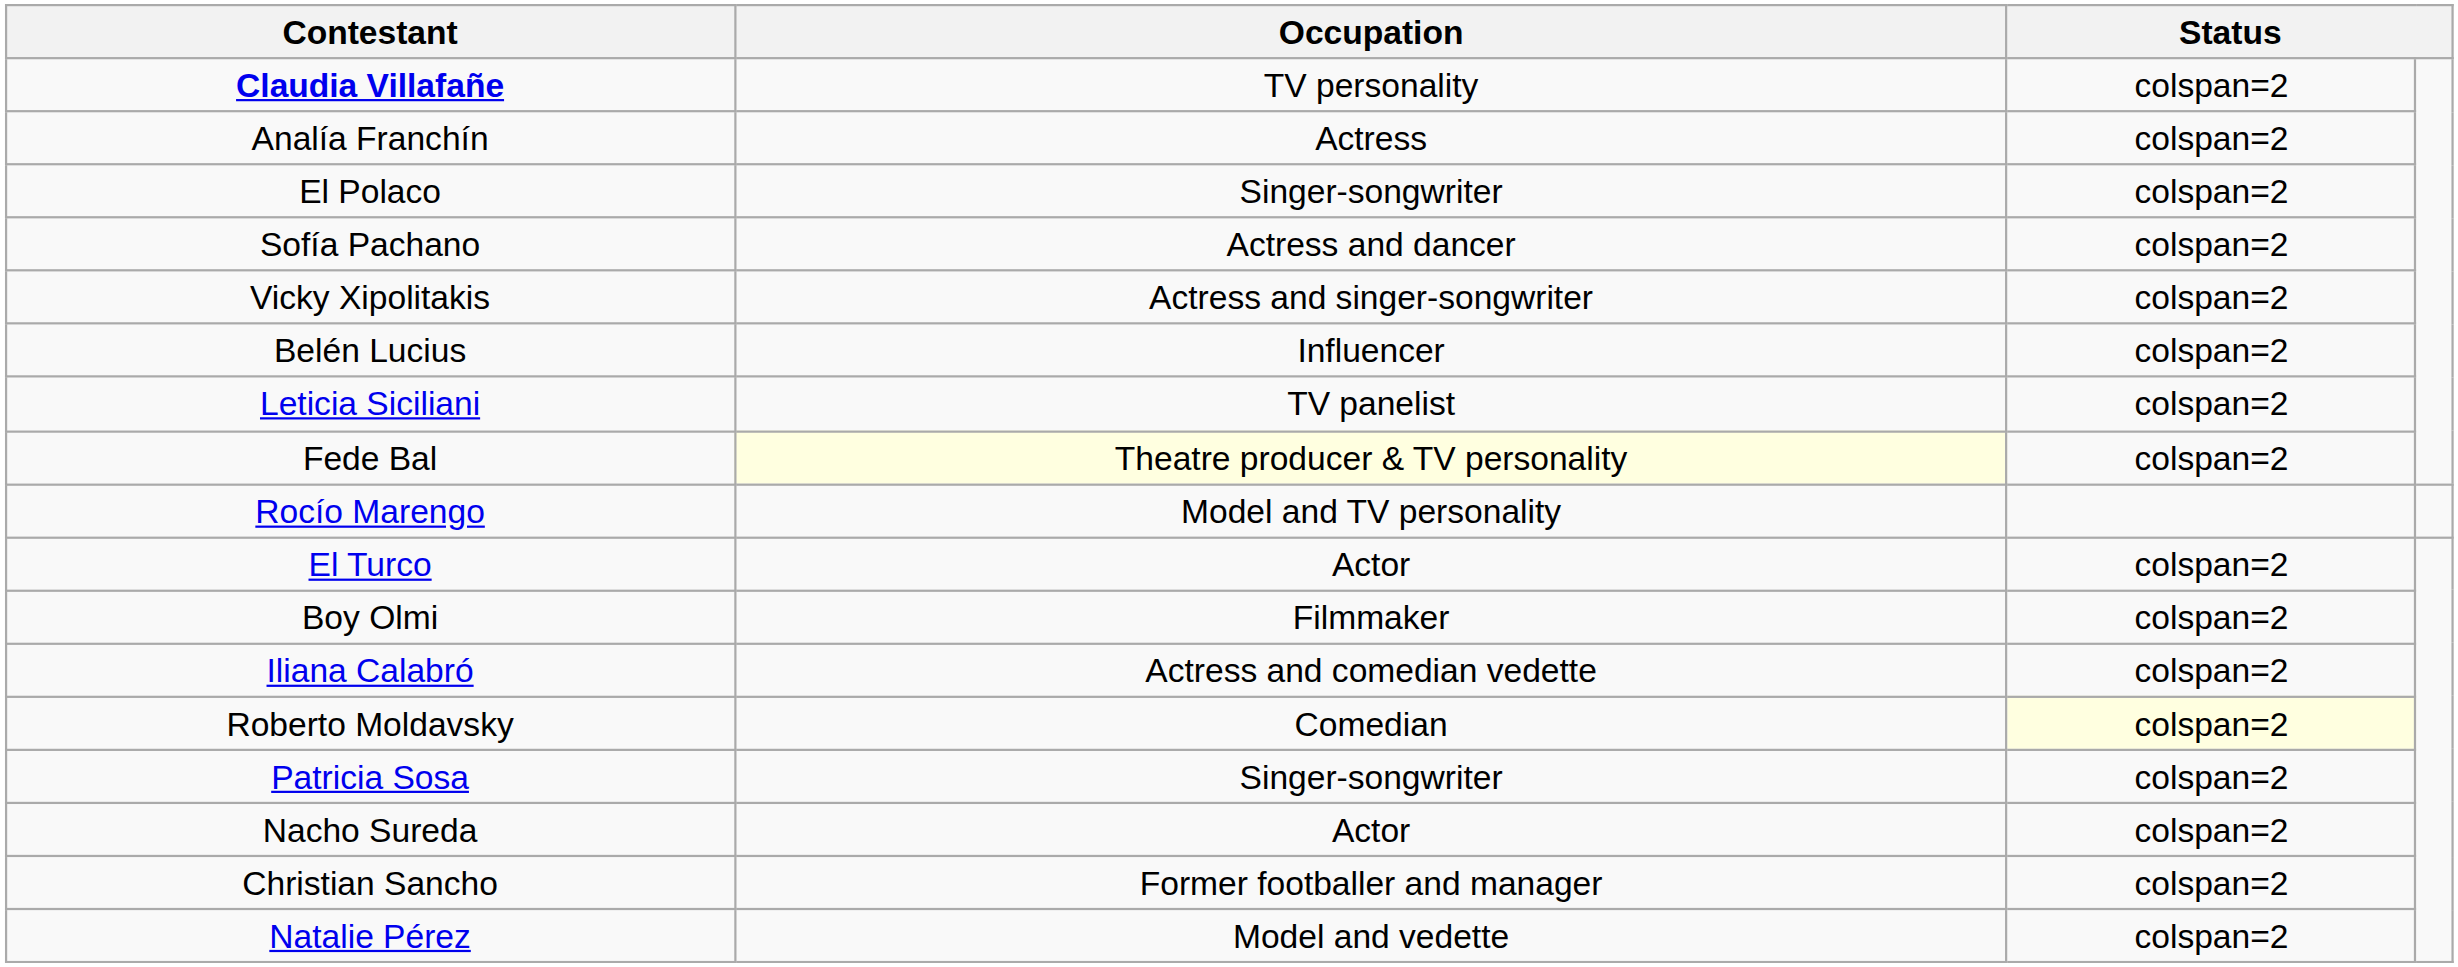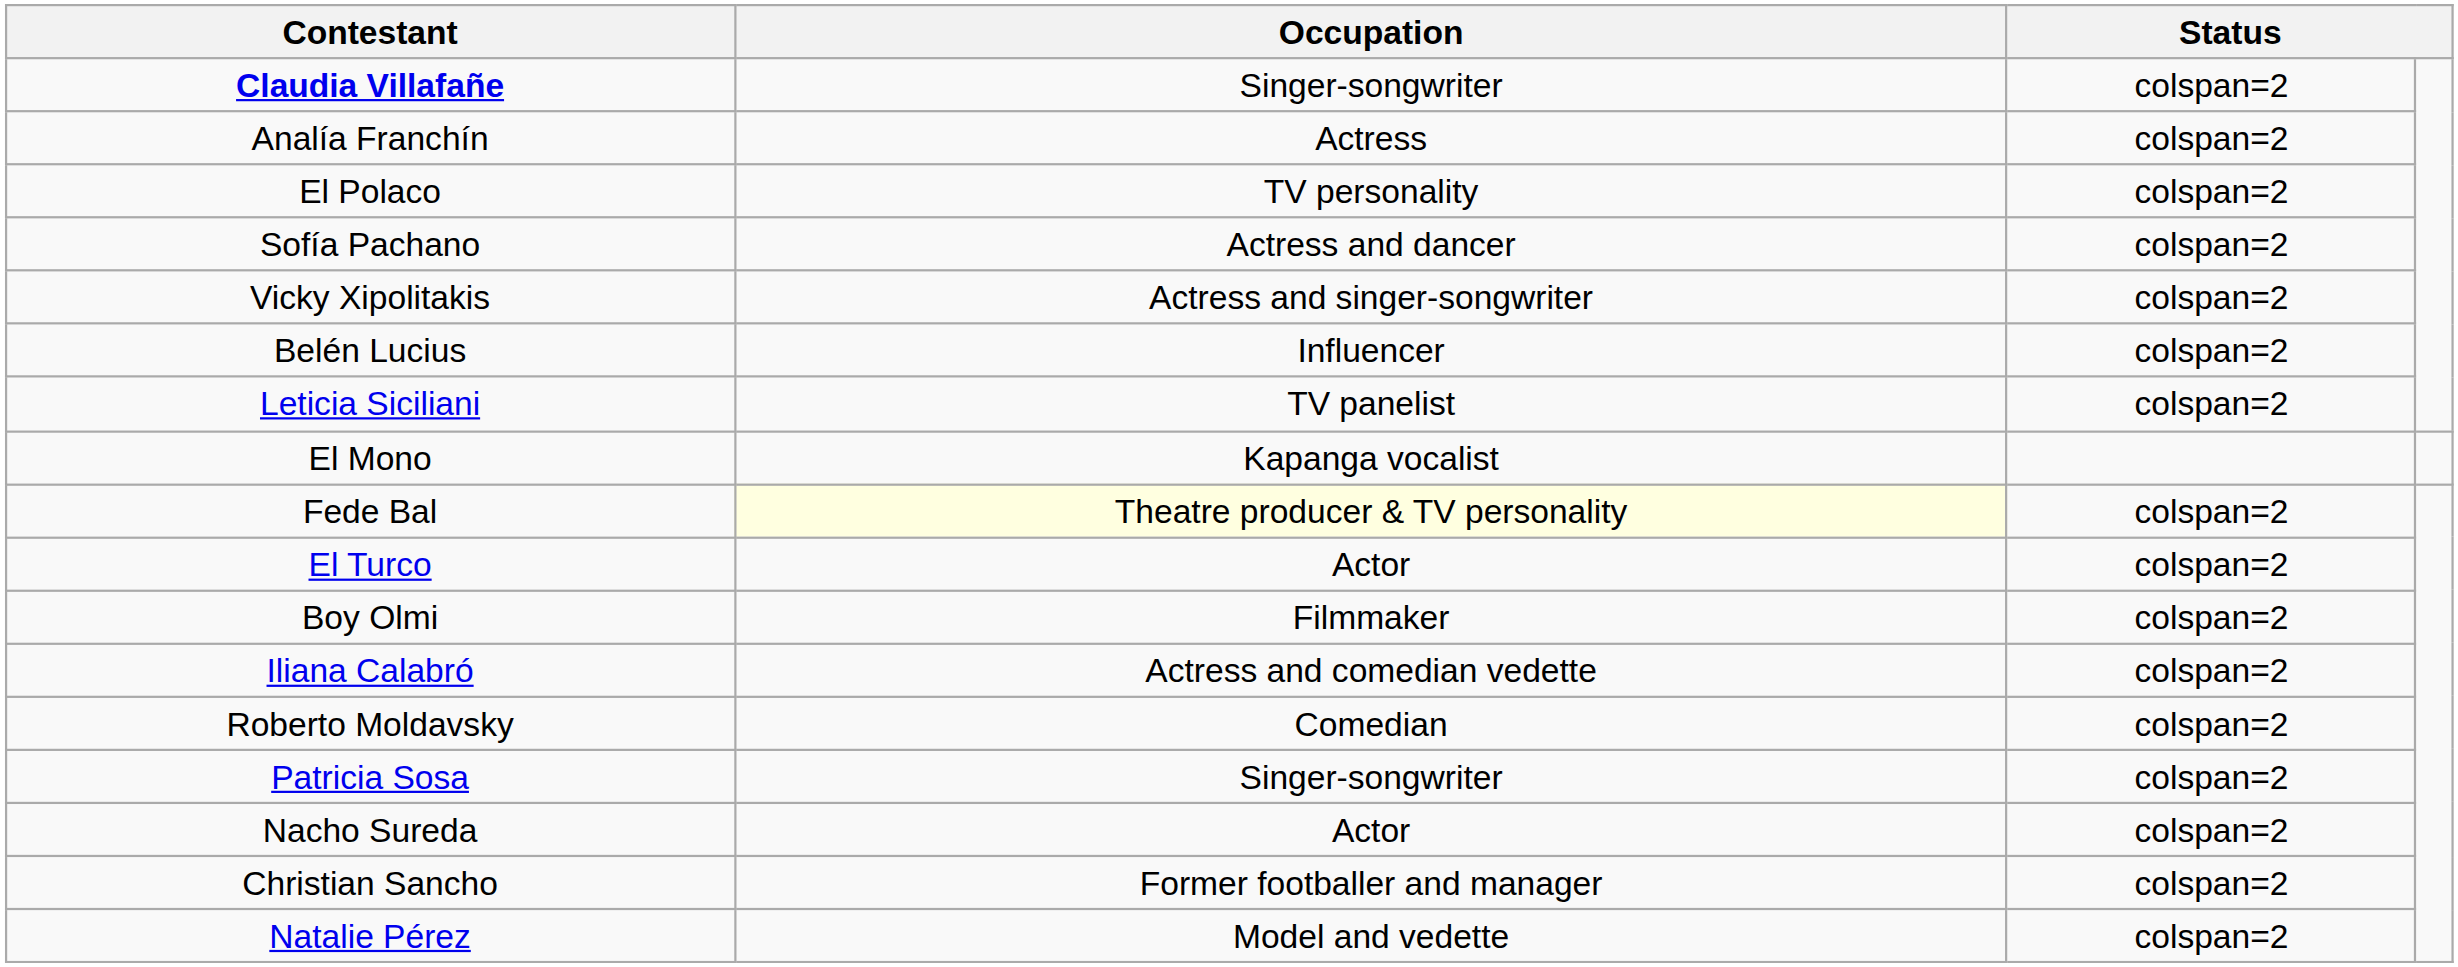Claudia Villafañe | Occupation: TV personality -> Singer-songwriter
El Polaco | Occupation: Singer-songwriter -> TV personality
+ row: El Mono | Kapanga vocalist
- row: Rocío Marengo | Model and TV personality
Roberto Moldavsky | column 3: lightyellow background -> no background
